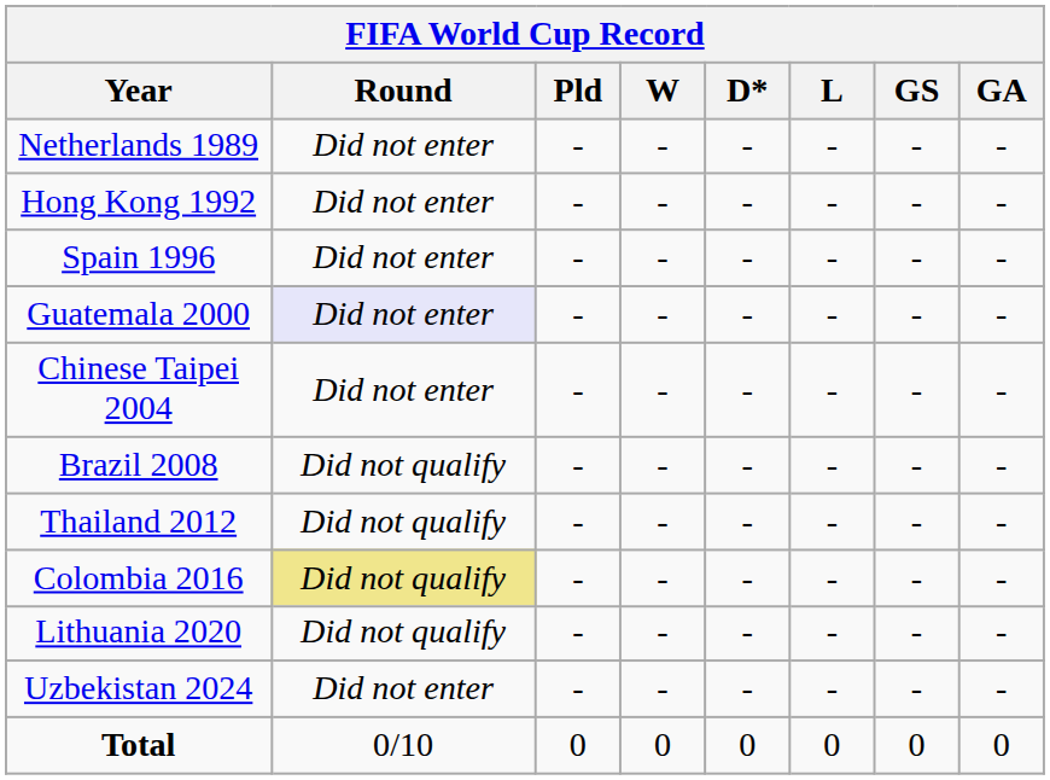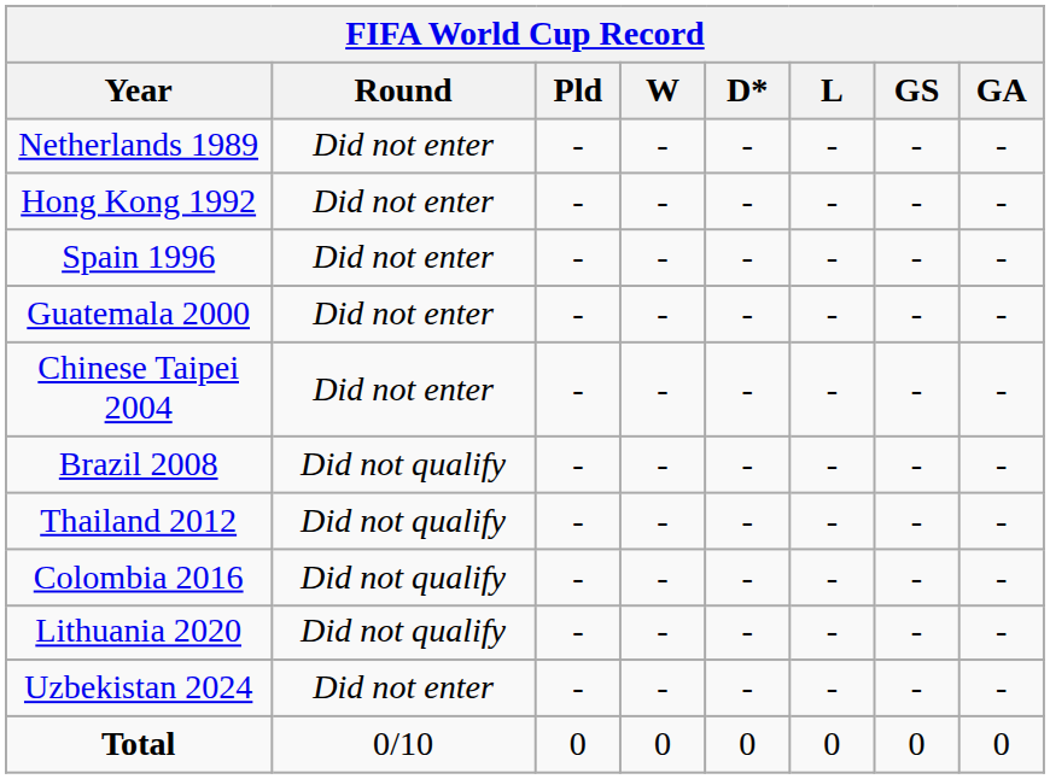Guatemala 2000 | Round: lavender background -> no background
Colombia 2016 | Round: khaki background -> no background
